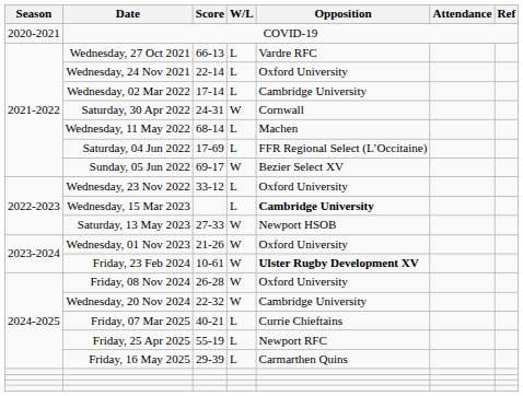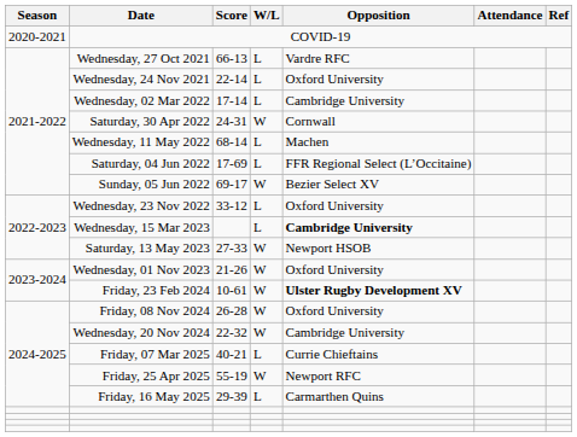Friday, 25 Apr 2025 | W/L: L -> W
